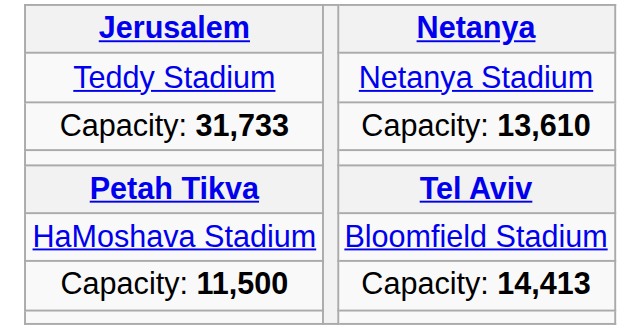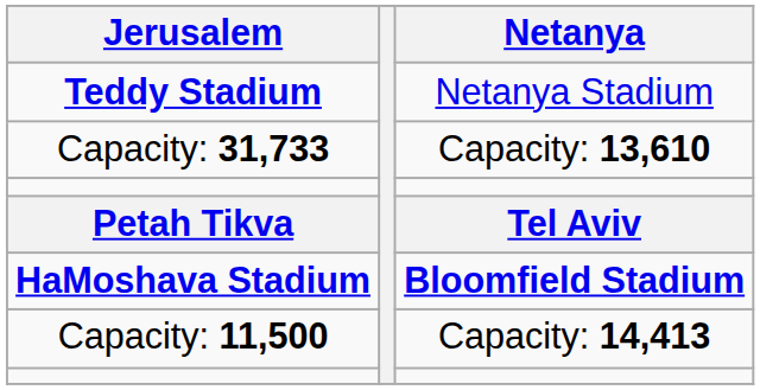Teddy Stadium | Jerusalem: normal -> bold
HaMoshava Stadium | Jerusalem: normal -> bold
HaMoshava Stadium | Netanya: normal -> bold
